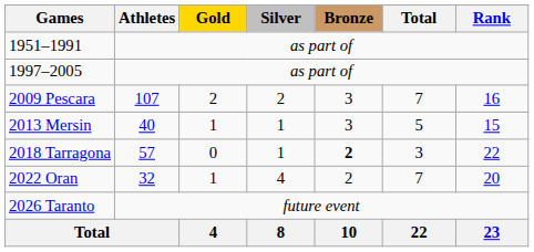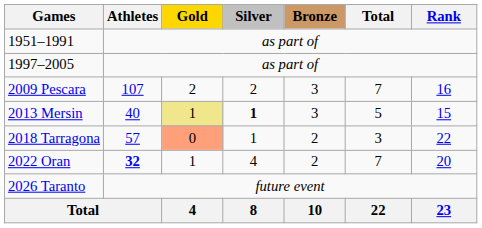2013 Mersin | Gold: no background -> khaki background
2013 Mersin | Silver: normal -> bold
2018 Tarragona | Gold: no background -> lightsalmon background
2018 Tarragona | Bronze: bold -> normal
2022 Oran | Athletes: normal -> bold
